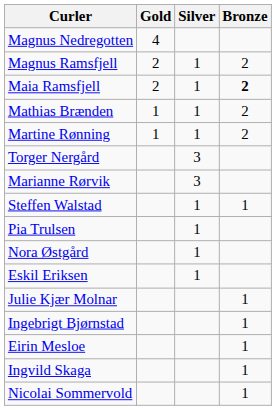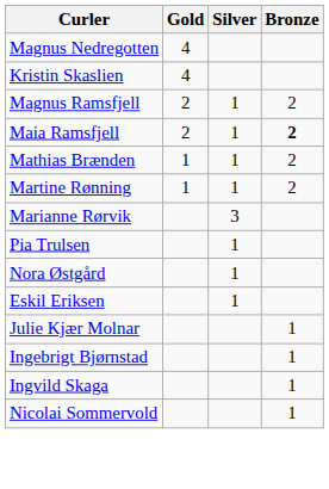+ row: Kristin Skaslien | 4
- row: Torger Nergård | 3
- row: Steffen Walstad | 1 | 1
- row: Eirin Mesloe | 1
